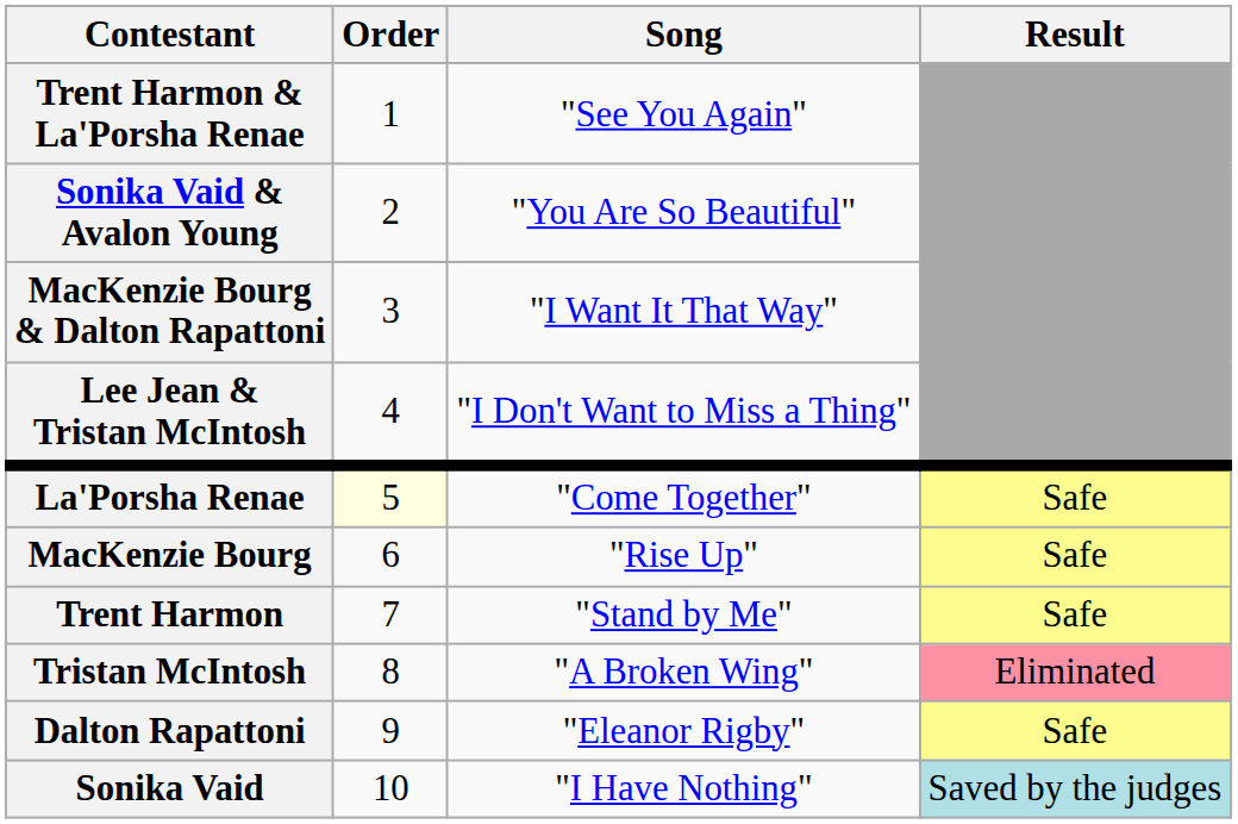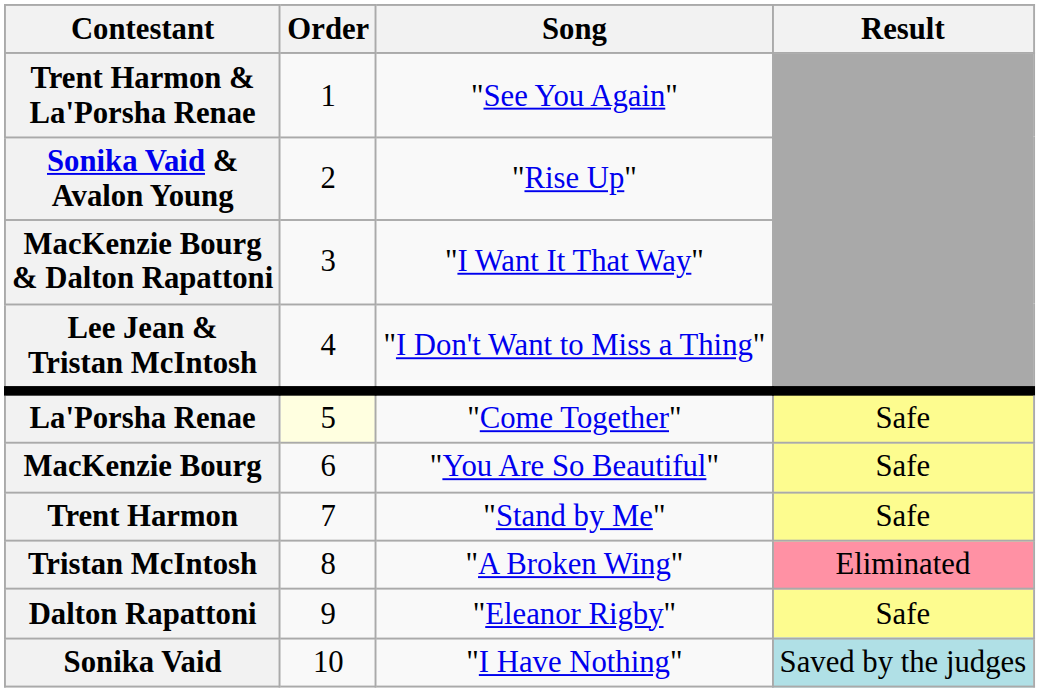Sonika Vaid & Avalon Young | Song: "You Are So Beautiful" -> "Rise Up"
MacKenzie Bourg | Song: "Rise Up" -> "You Are So Beautiful"
